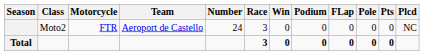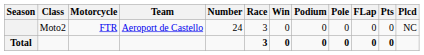columns swapped: Pole <-> FLap
